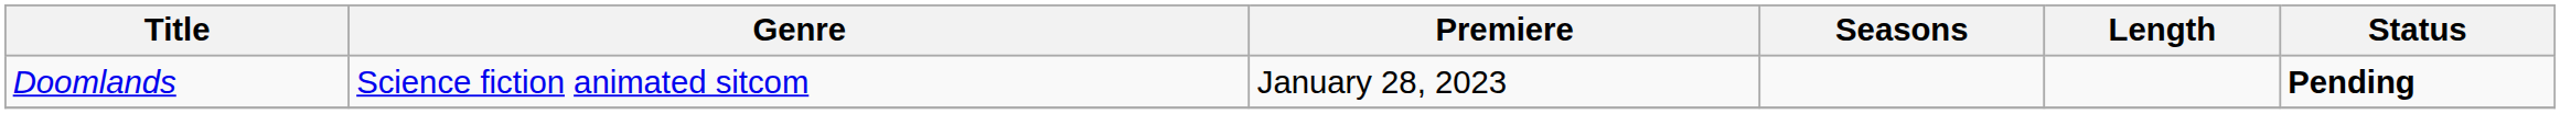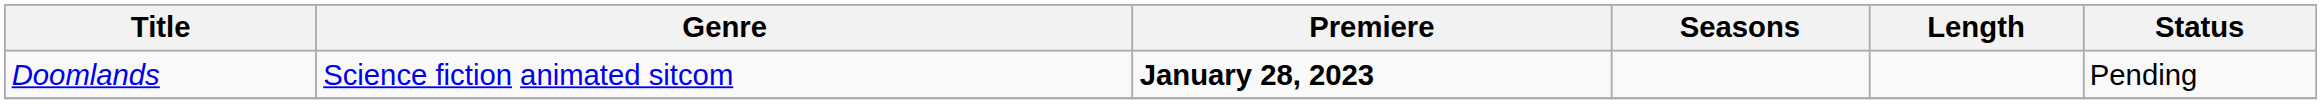Doomlands | Premiere: normal -> bold
Doomlands | Status: bold -> normal
